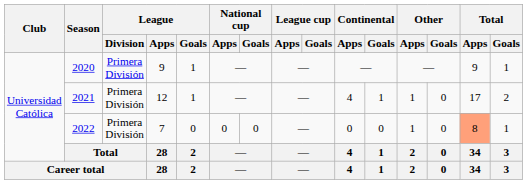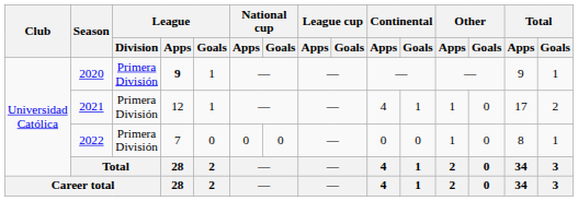2020 | League / Apps: normal -> bold
2022 | Total / Apps: lightsalmon background -> no background
